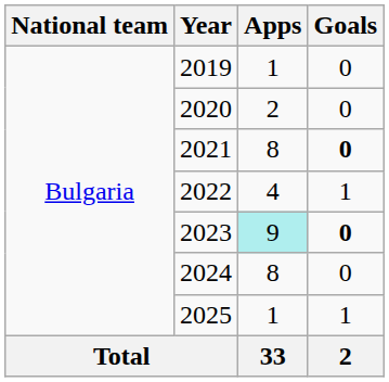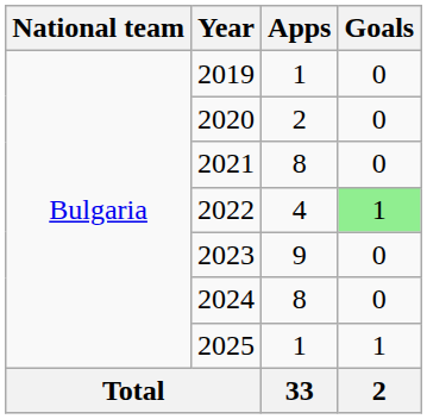2021 | Goals: bold -> normal
2022 | Goals: no background -> lightgreen background
2023 | Apps: paleturquoise background -> no background
2023 | Goals: bold -> normal
